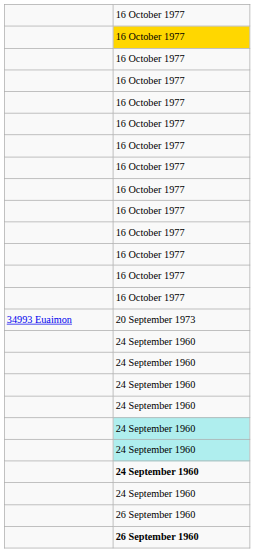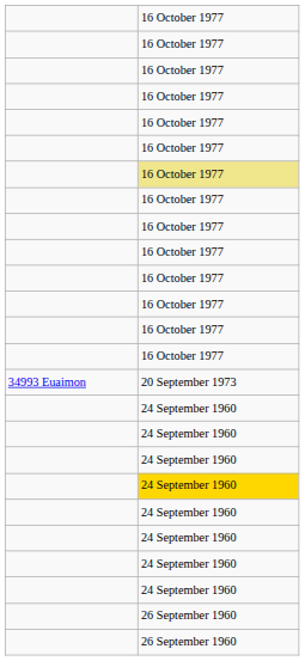row 2 | column 2: gold background -> no background
row 7 | column 2: no background -> khaki background
row 19 | column 2: no background -> gold background
row 20 | column 2: paleturquoise background -> no background
row 21 | column 2: paleturquoise background -> no background
row 22 | column 2: bold -> normal
row 25 | column 2: bold -> normal
